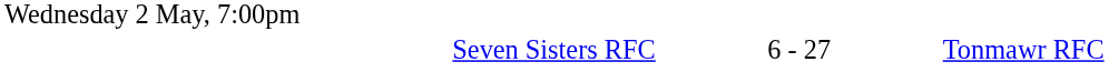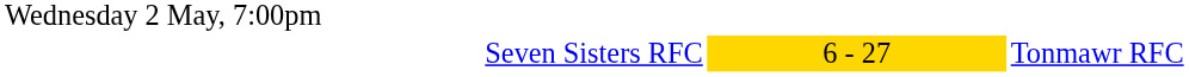Seven Sisters RFC | column 2: no background -> gold background
